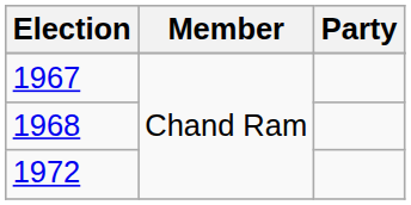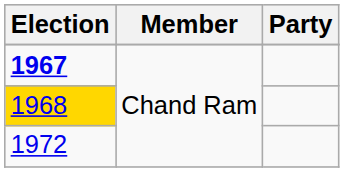1967 | Election: normal -> bold
1968 | Election: no background -> gold background
